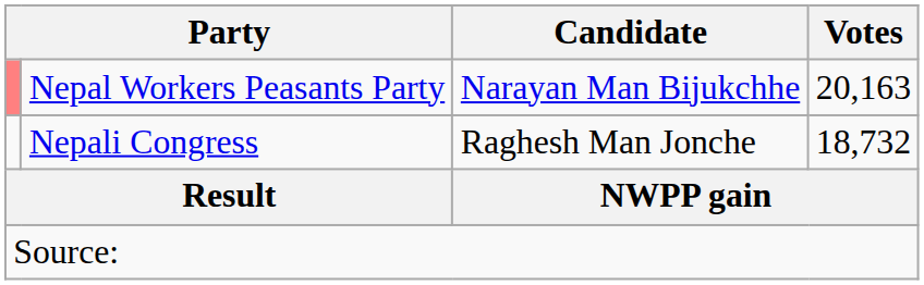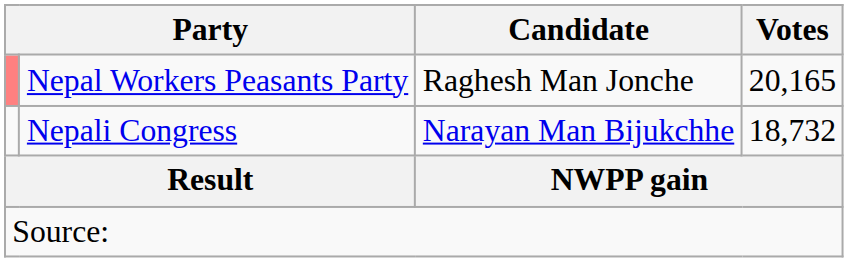Nepal Workers Peasants Party | Candidate: Narayan Man Bijukchhe -> Raghesh Man Jonche
Nepal Workers Peasants Party | Votes: 20,163 -> 20,165
Nepali Congress | Candidate: Raghesh Man Jonche -> Narayan Man Bijukchhe
